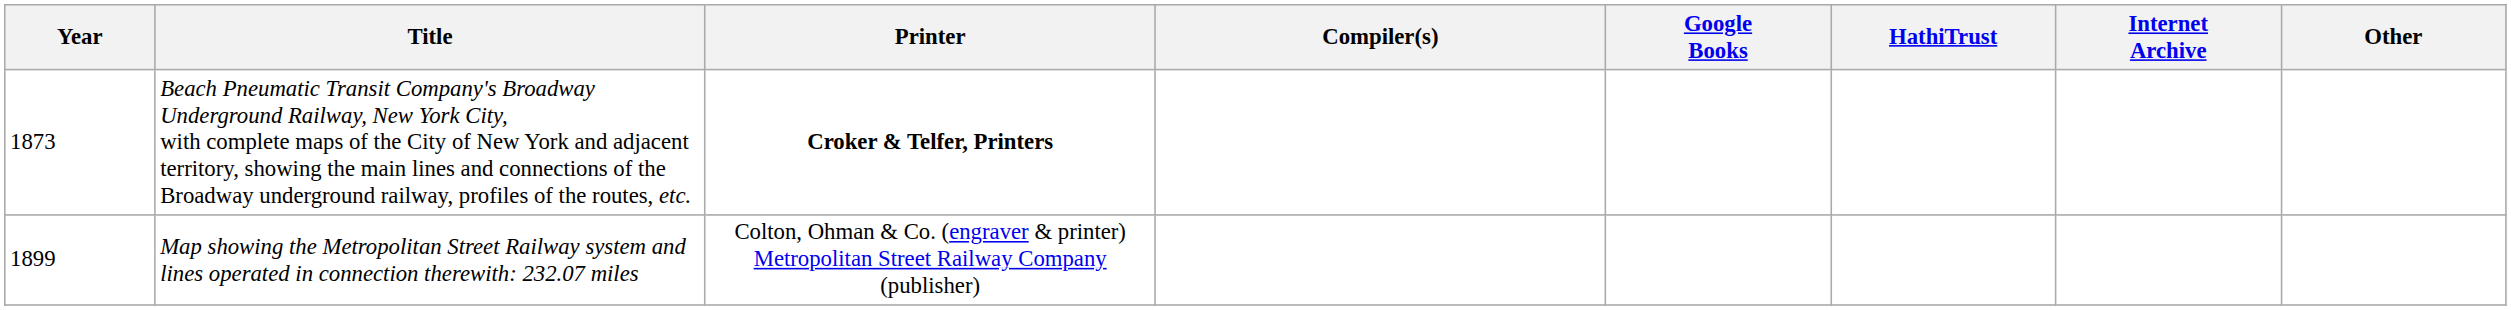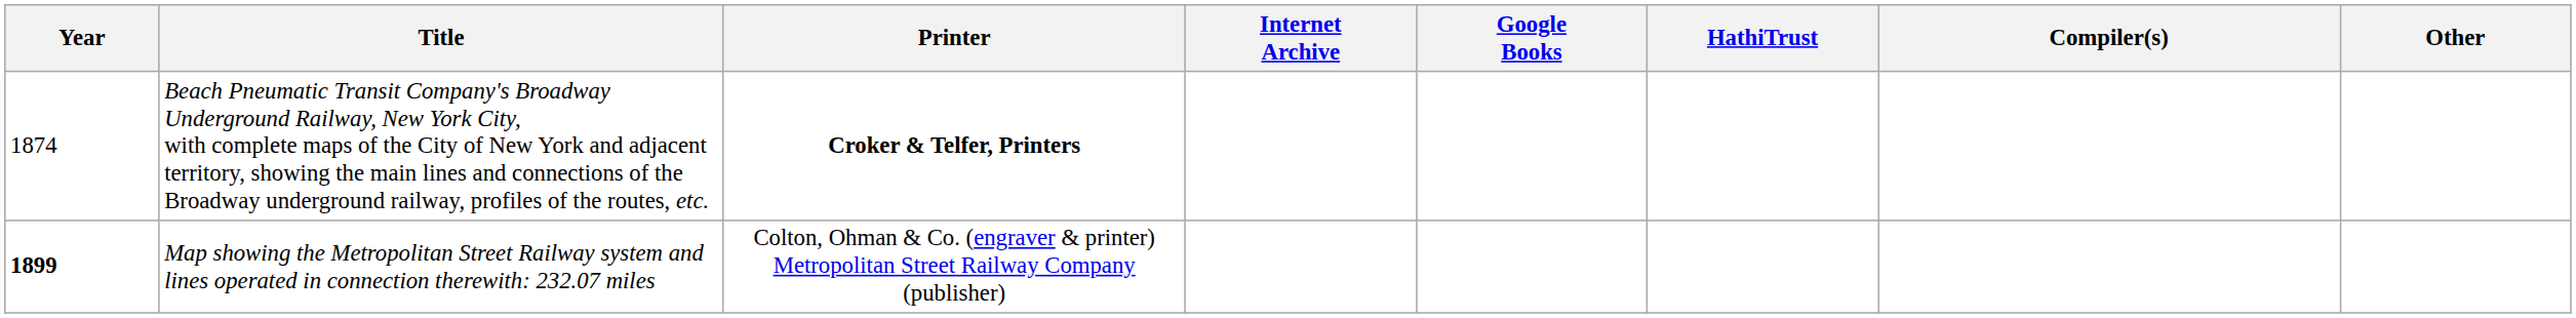columns swapped: Compiler(s) <-> Internet Archive
row 2 | Year: 1873 -> 1874
row 3 | Year: normal -> bold
